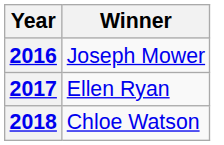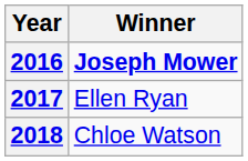2016 | Winner: normal -> bold
